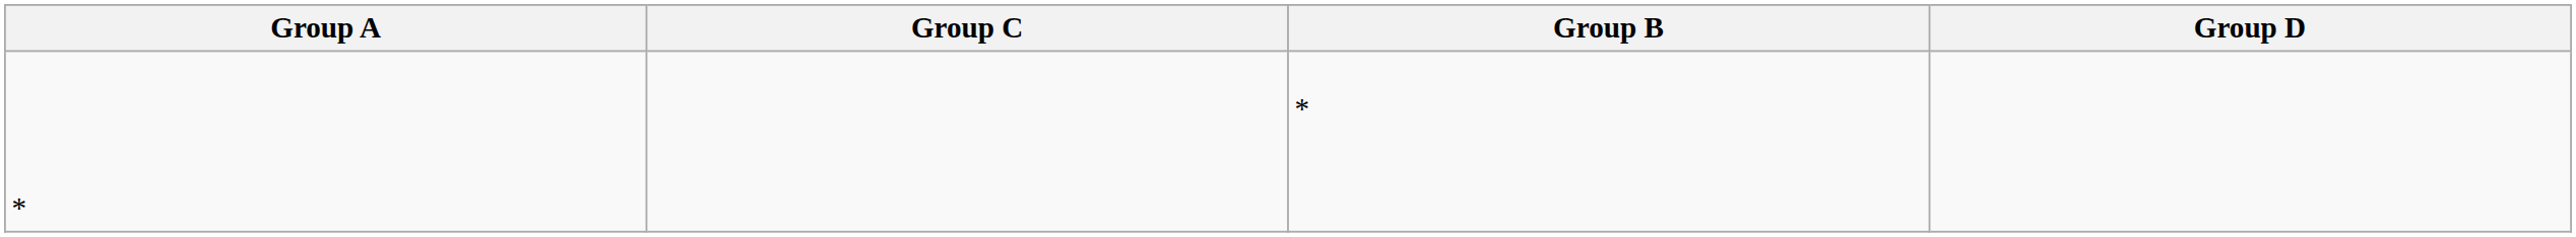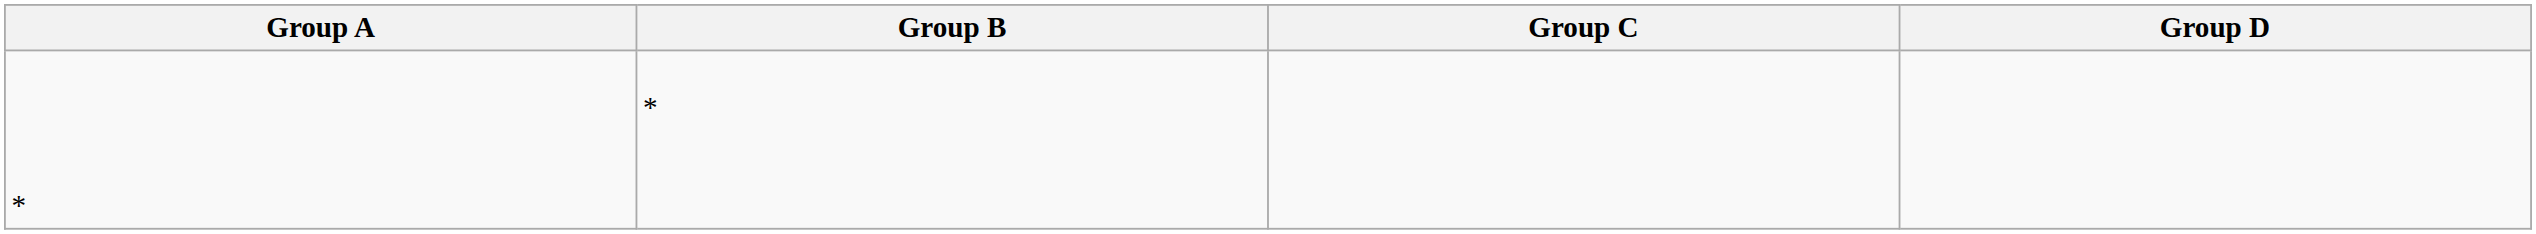columns swapped: Group B <-> Group C
